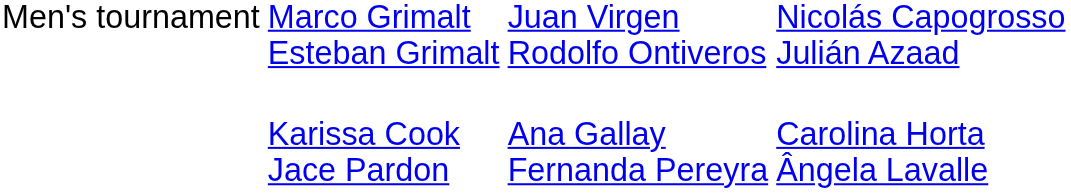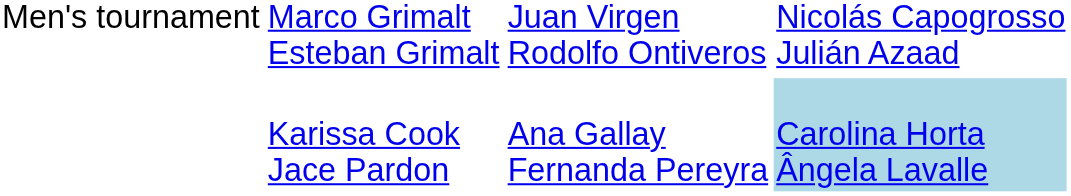Karissa Cook Jace Pardon | column 4: no background -> lightblue background
